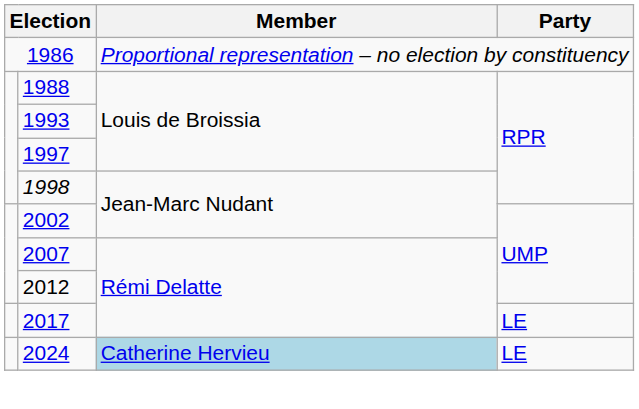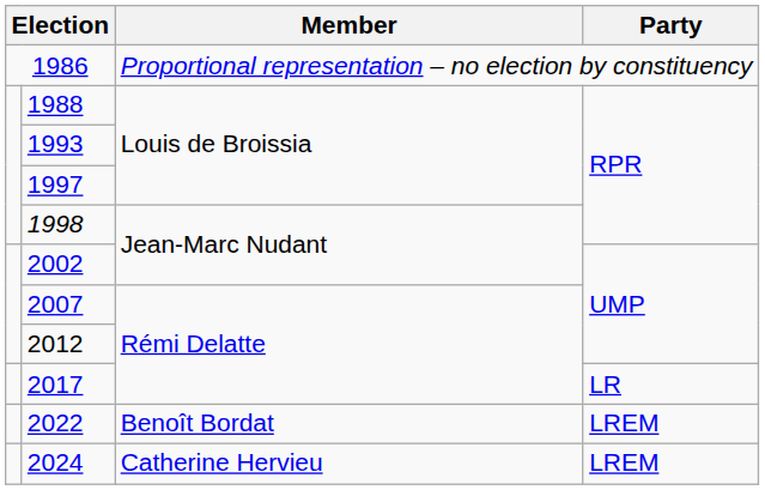2017 | Party: LE -> LR
+ row: 2022 | Benoît Bordat | LREM
2024 | Member: lightblue background -> no background
2024 | Party: LE -> LREM
